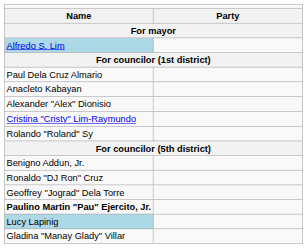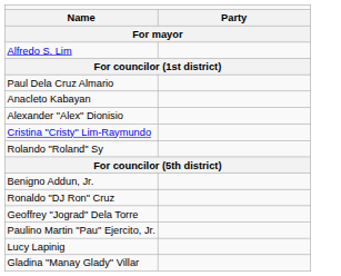Alfredo S. Lim | column 1: lightblue background -> no background
Paulino Martin "Pau" Ejercito, Jr. | column 1: bold -> normal
Lucy Lapinig | column 1: lightblue background -> no background
